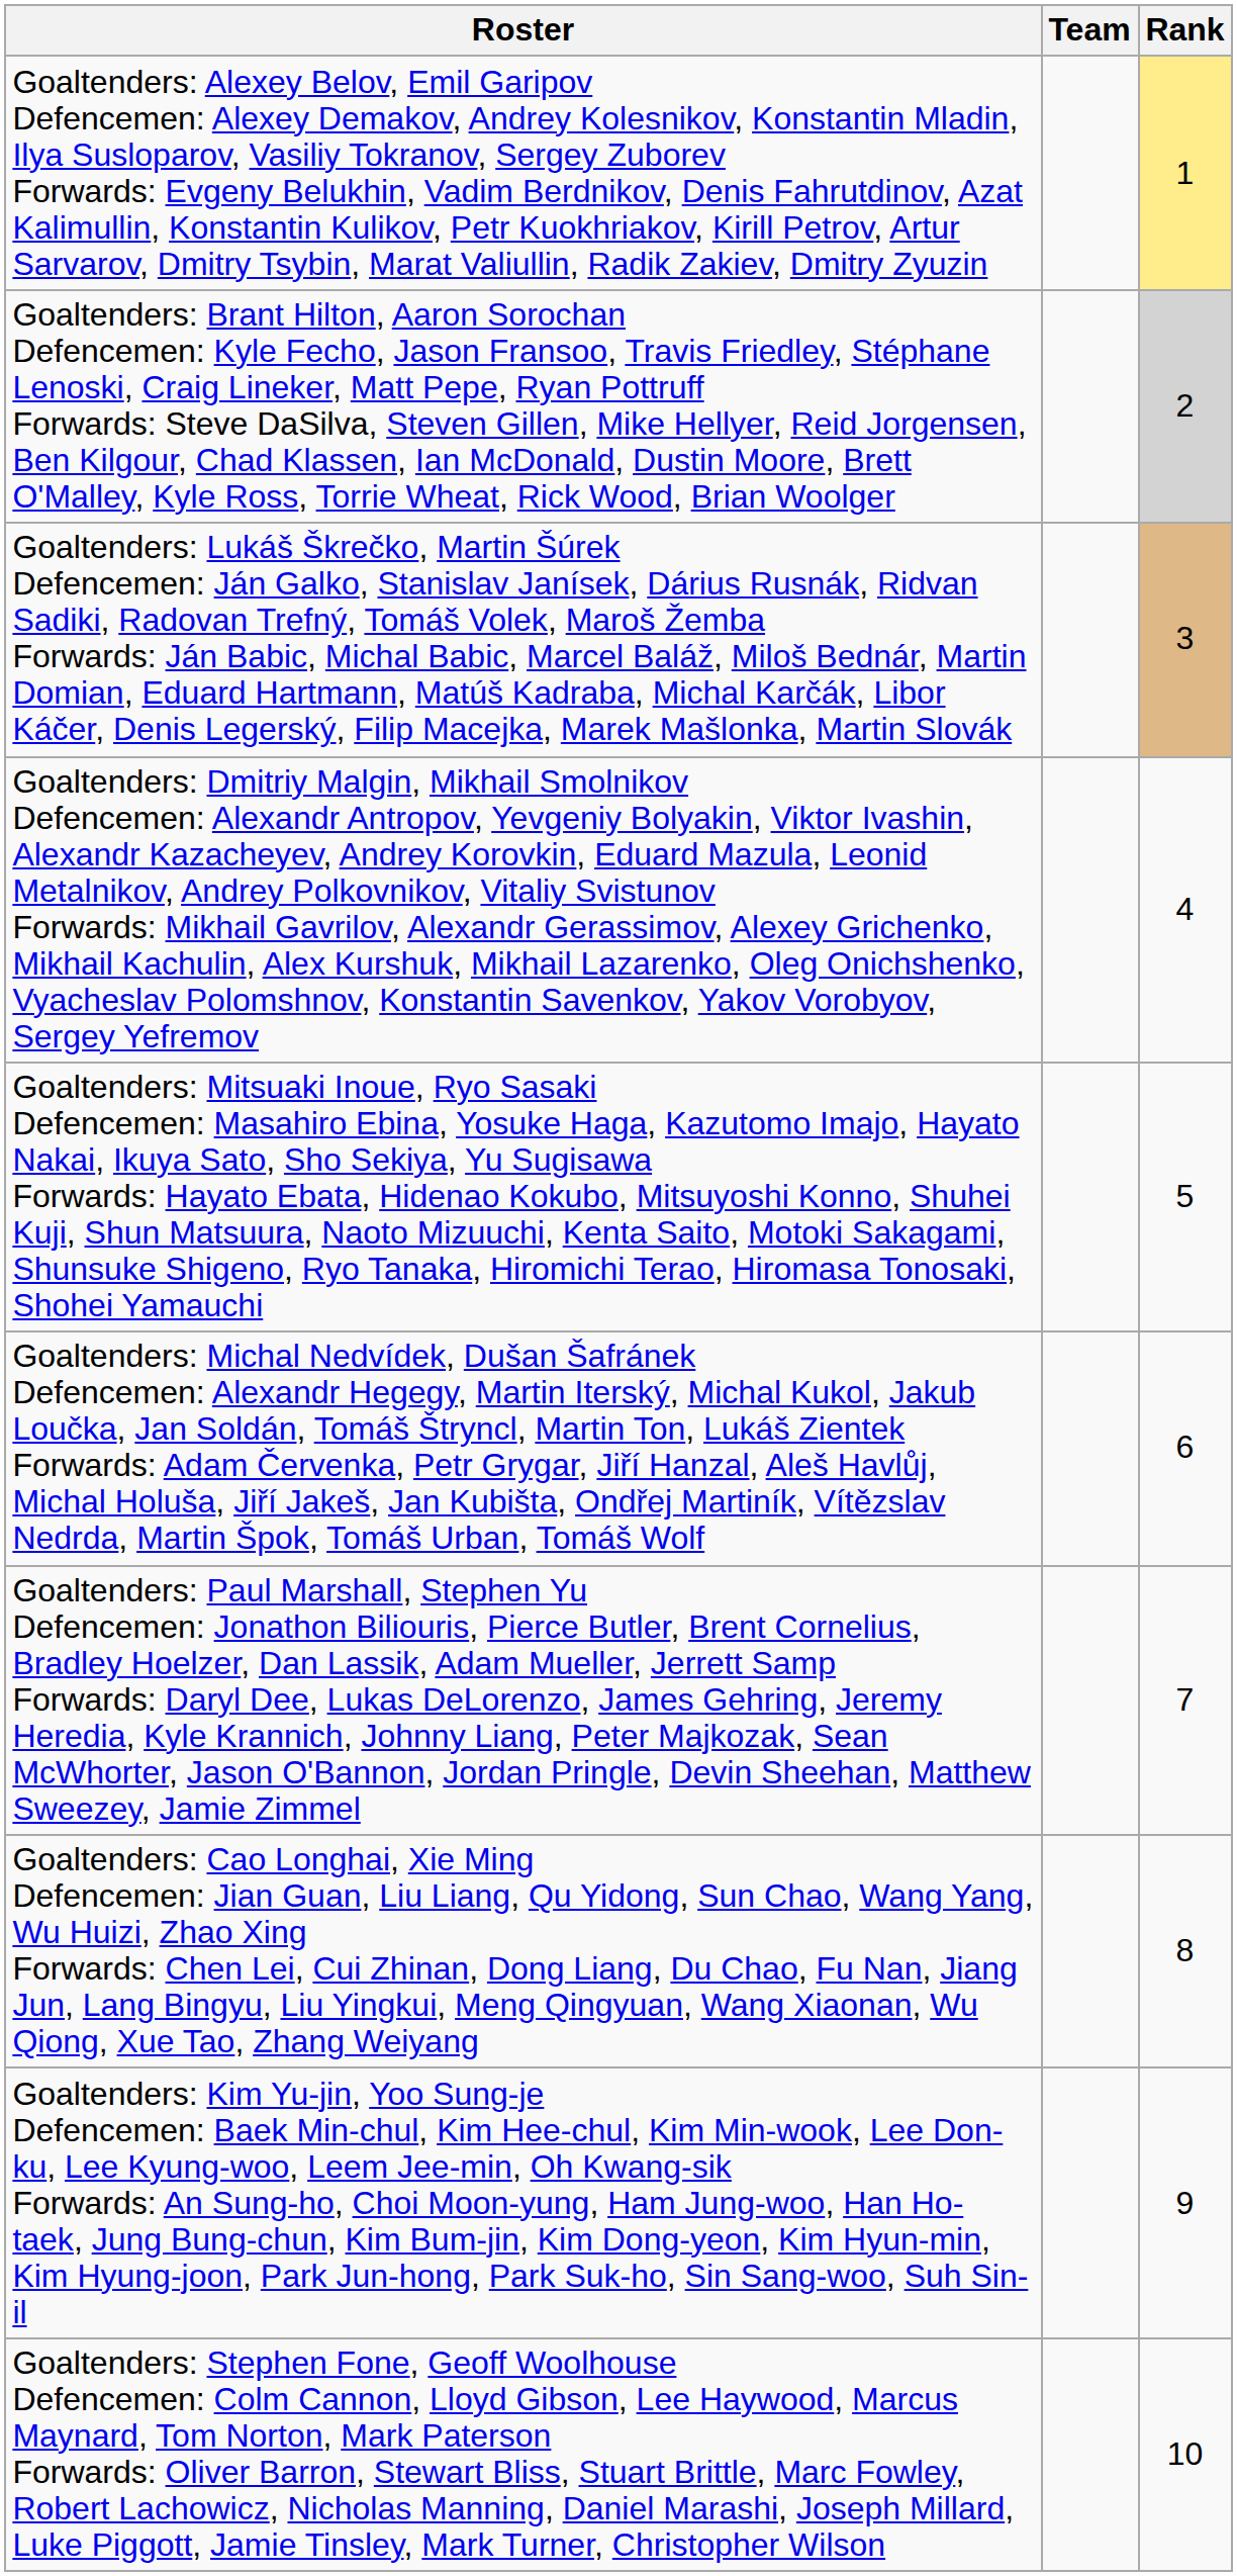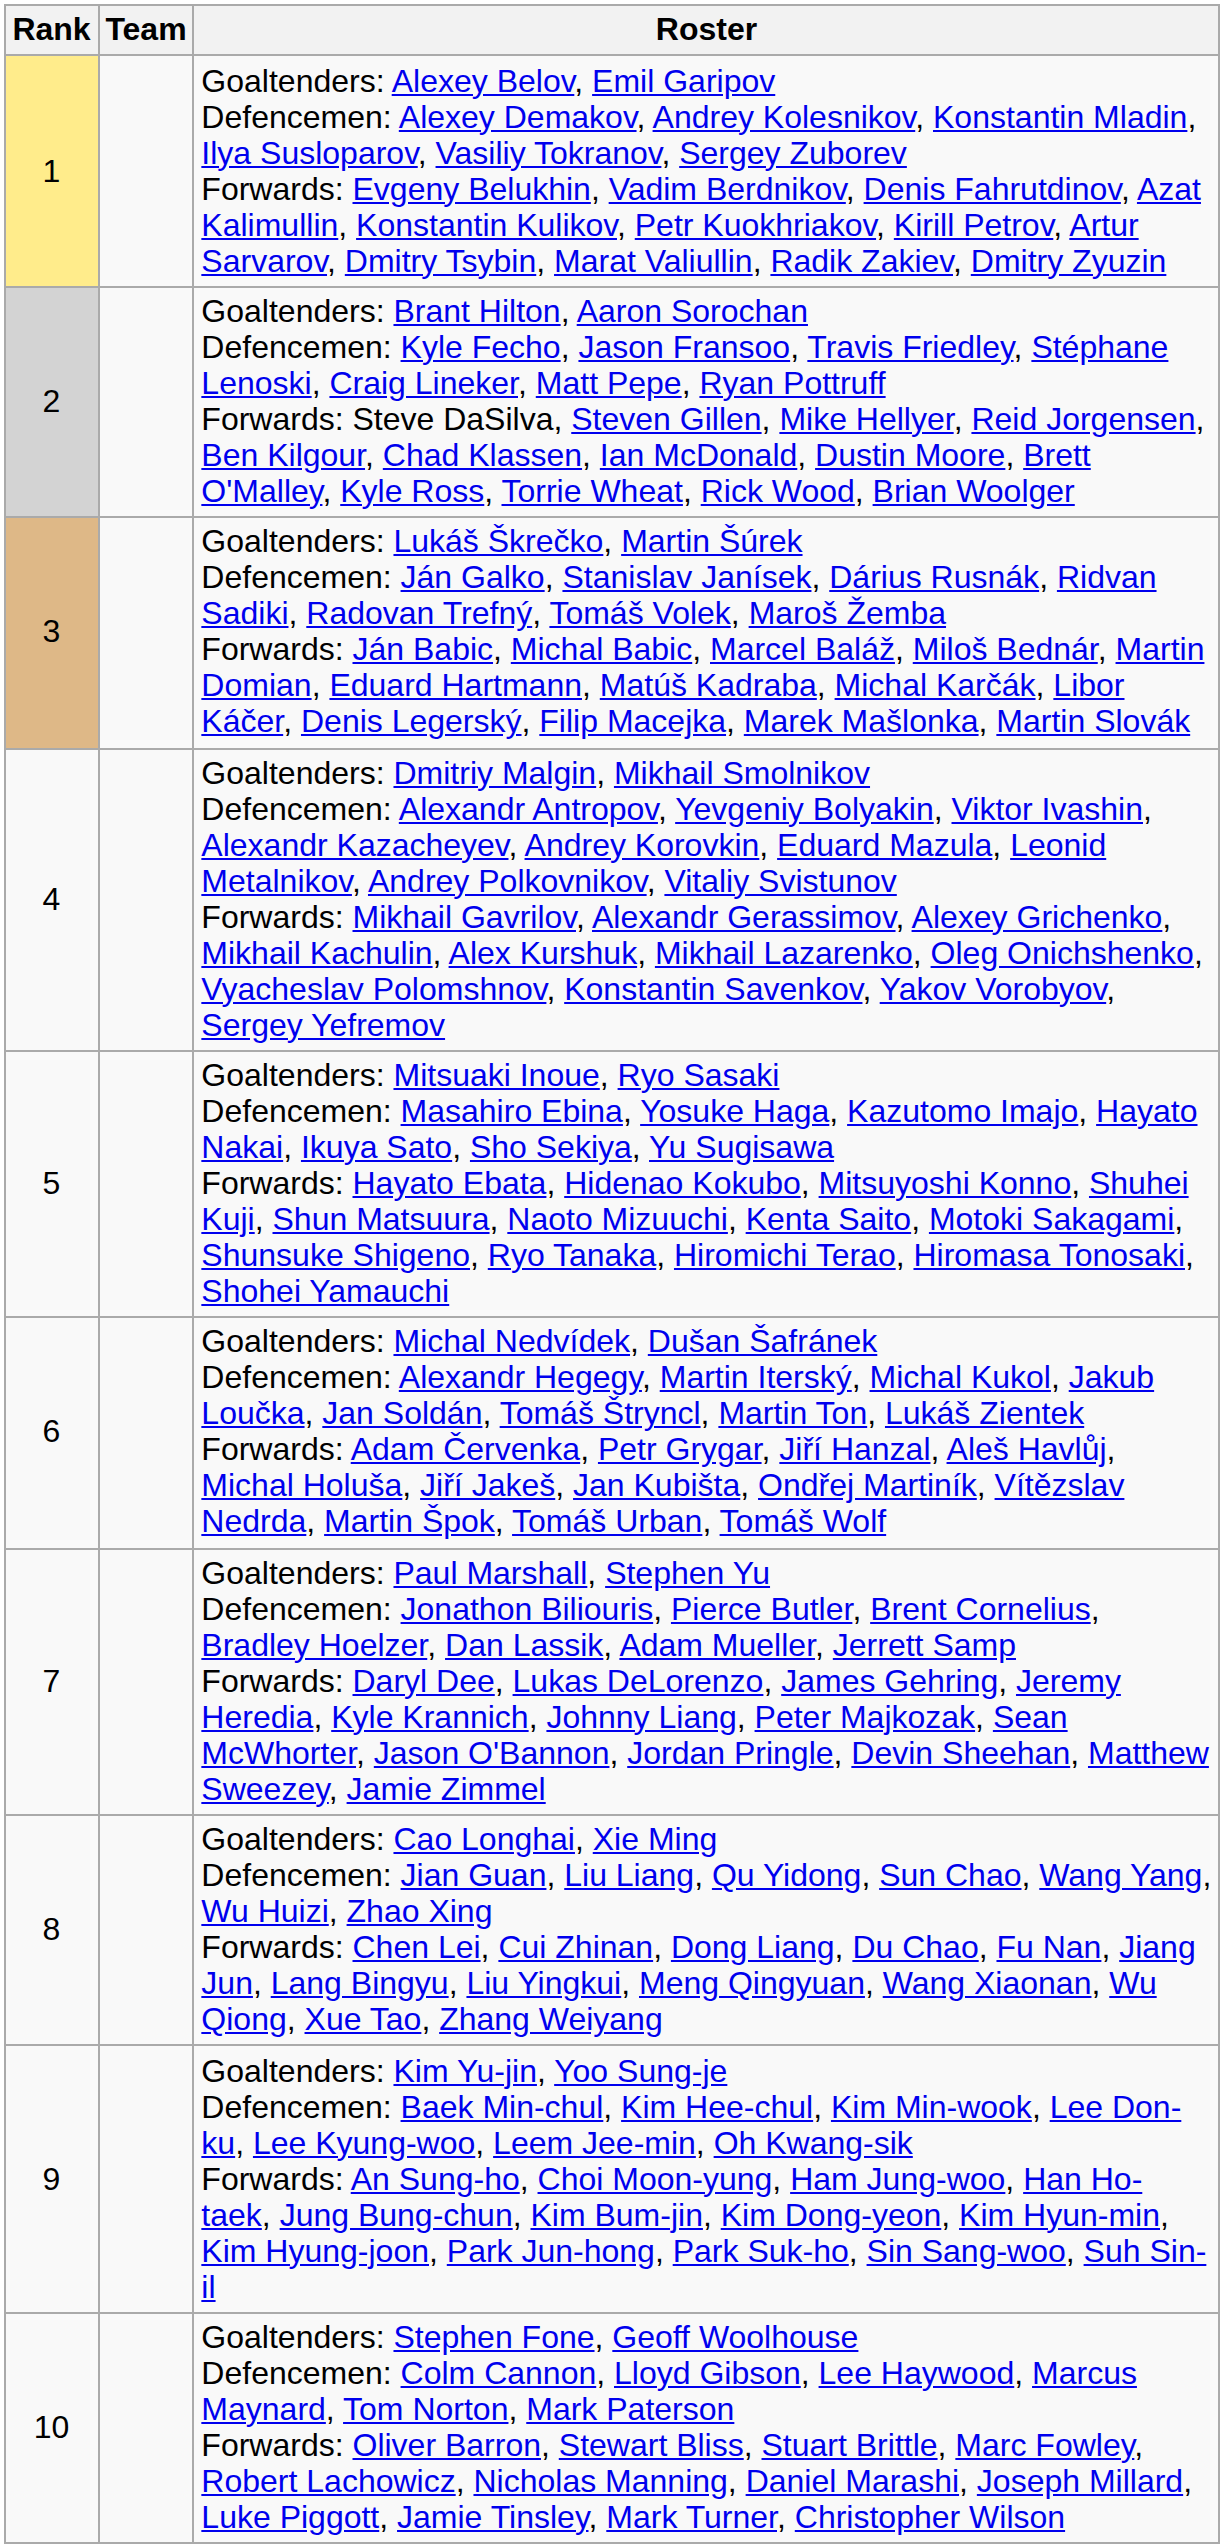columns swapped: Rank <-> Roster
